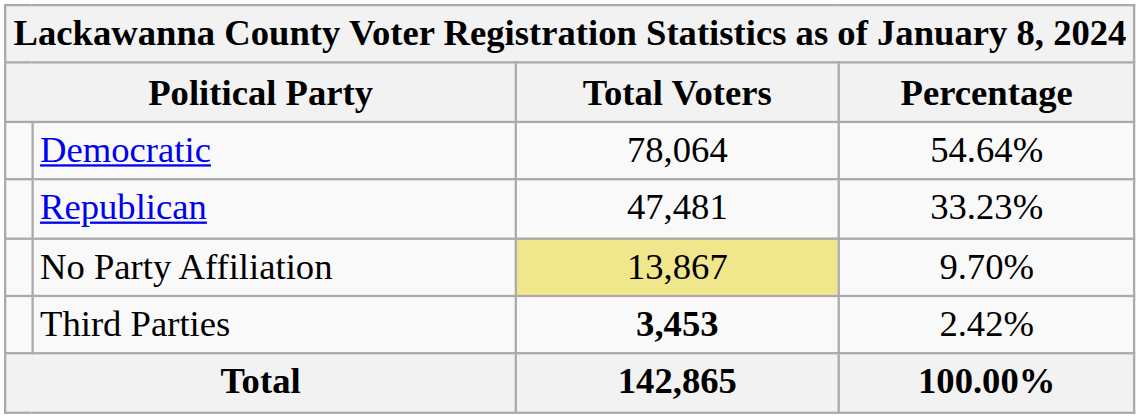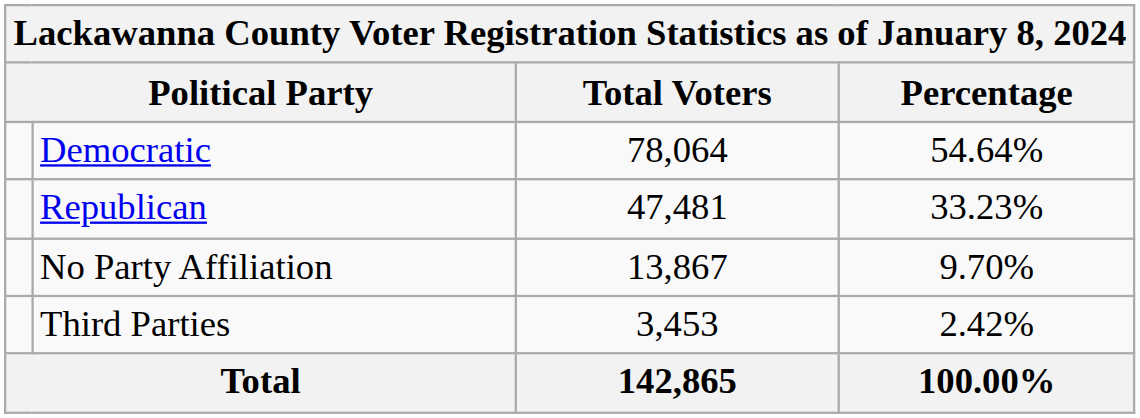No Party Affiliation | Total Voters: khaki background -> no background
Third Parties | Total Voters: bold -> normal
